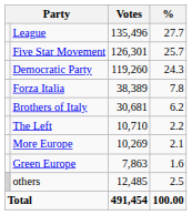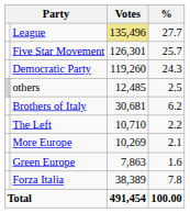League | Votes: no background -> khaki background
rows swapped: Forza Italia <-> others
